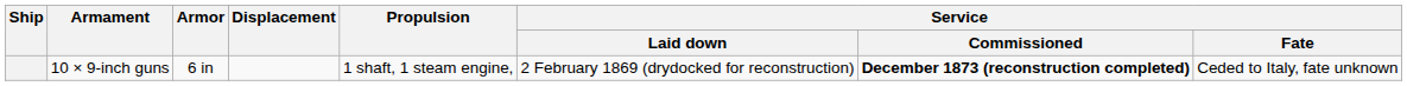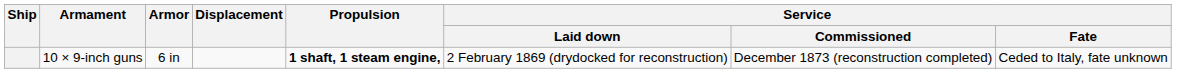10 × 9-inch guns | Propulsion: normal -> bold
10 × 9-inch guns | Service / Commissioned: bold -> normal
